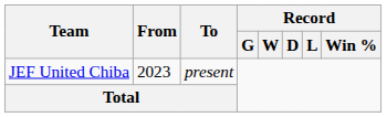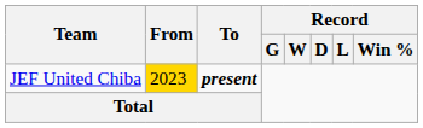JEF United Chiba | From: no background -> gold background
JEF United Chiba | To: normal -> bold
